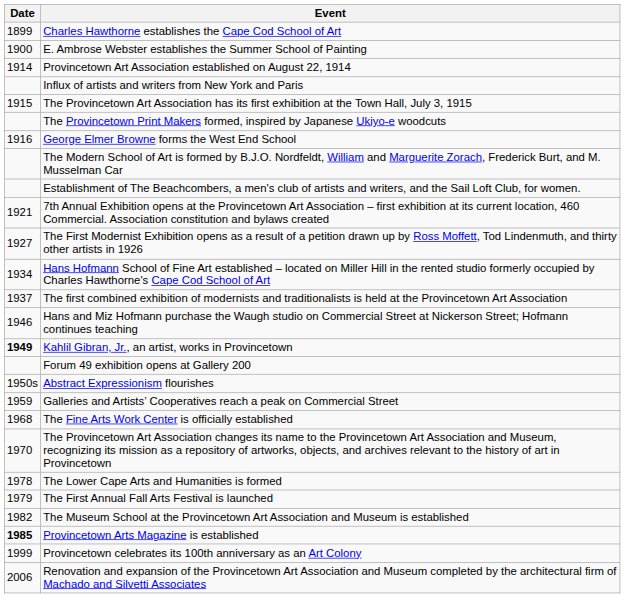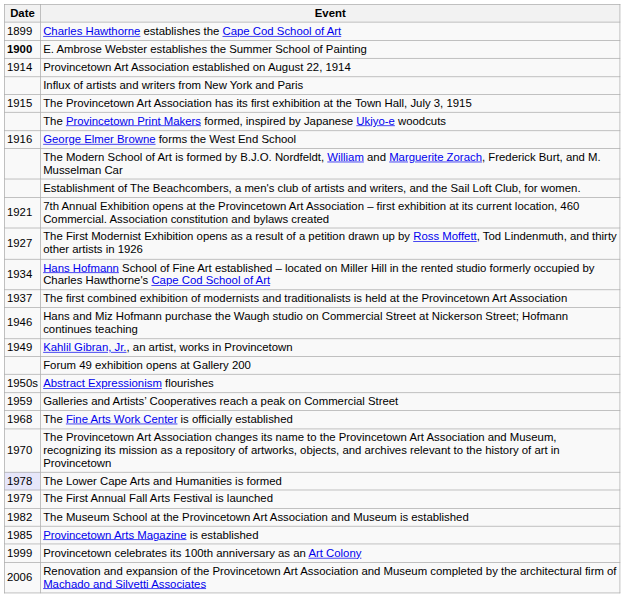E. Ambrose Webster establishes the Summer School of Painting | Date: normal -> bold
Kahlil Gibran, Jr., an artist, works in Provincetown | Date: bold -> normal
The Lower Cape Arts and Humanities is formed | Date: no background -> lavender background
Provincetown Arts Magazine is established | Date: bold -> normal
